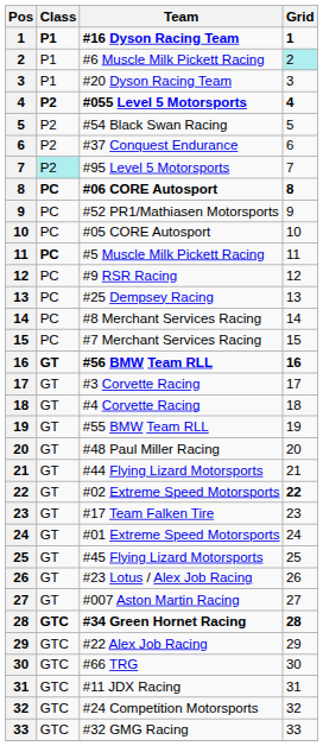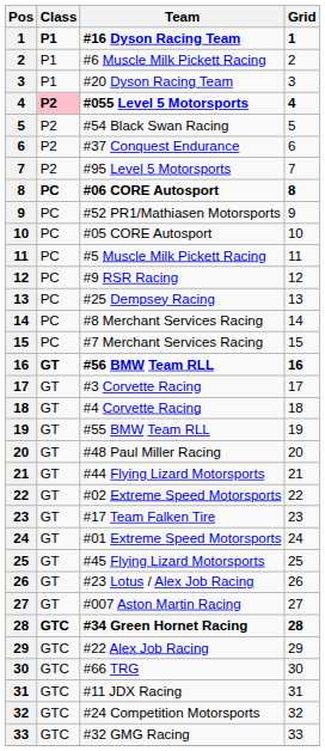#6 Muscle Milk Pickett Racing | Grid: paleturquoise background -> no background
#055 Level 5 Motorsports | Class: no background -> pink background
#95 Level 5 Motorsports | Class: paleturquoise background -> no background
#5 Muscle Milk Pickett Racing | Class: bold -> normal
#02 Extreme Speed Motorsports | Grid: bold -> normal
